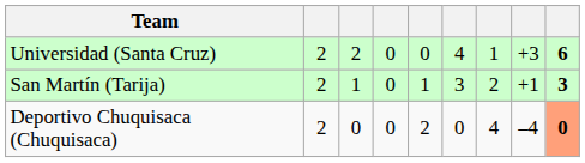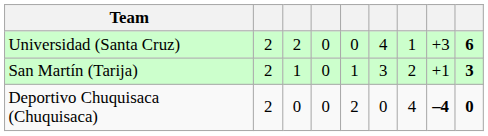Deportivo Chuquisaca (Chuquisaca) | column 8: normal -> bold
Deportivo Chuquisaca (Chuquisaca) | column 9: lightsalmon background -> no background
